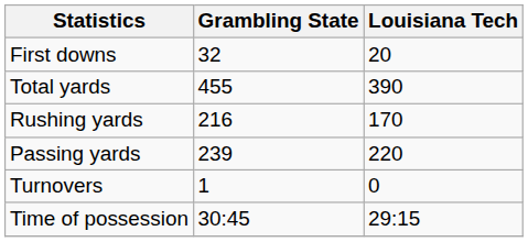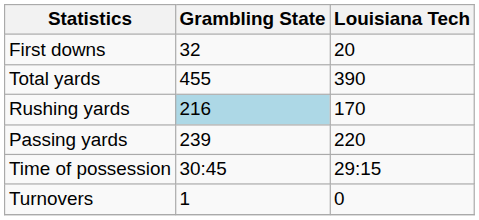Rushing yards | Grambling State: no background -> lightblue background
rows swapped: Turnovers <-> Time of possession
